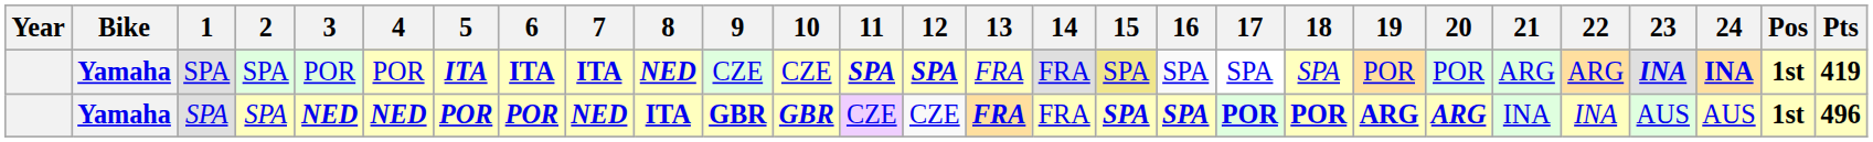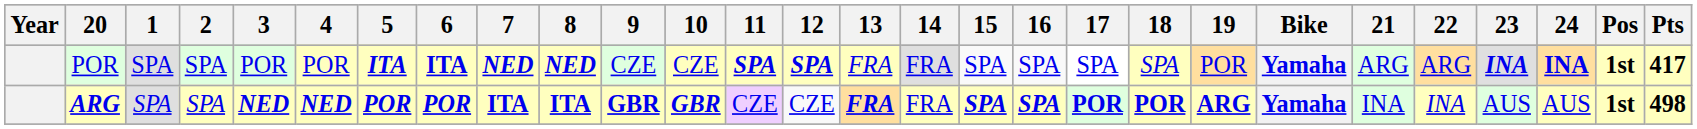columns swapped: Bike <-> 20
row 2 | 7: ITA -> NED
row 2 | 15: khaki background -> no background
row 2 | Pts: 419 -> 417
row 3 | 7: NED -> ITA
row 3 | Pts: 496 -> 498
